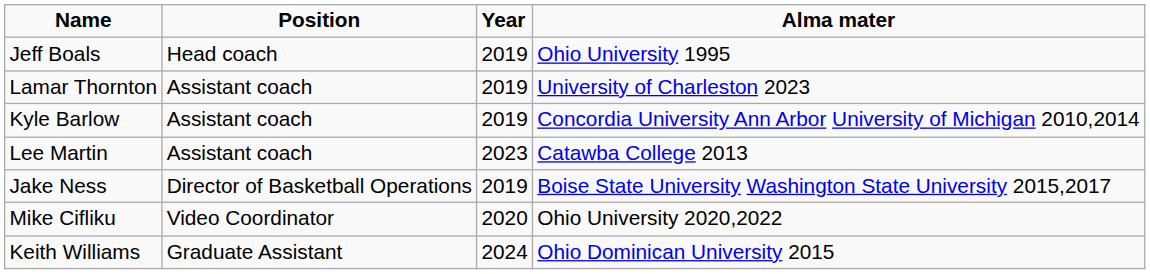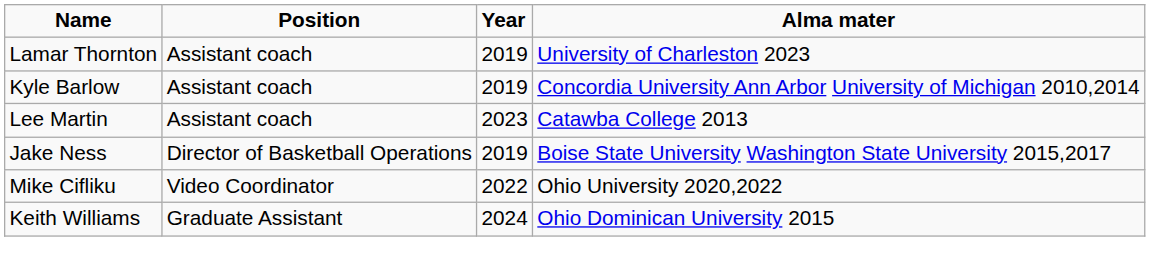- row: Jeff Boals | Head coach | 2019 | Ohio University 1995
Mike Cifliku | column 3: 2020 -> 2022
